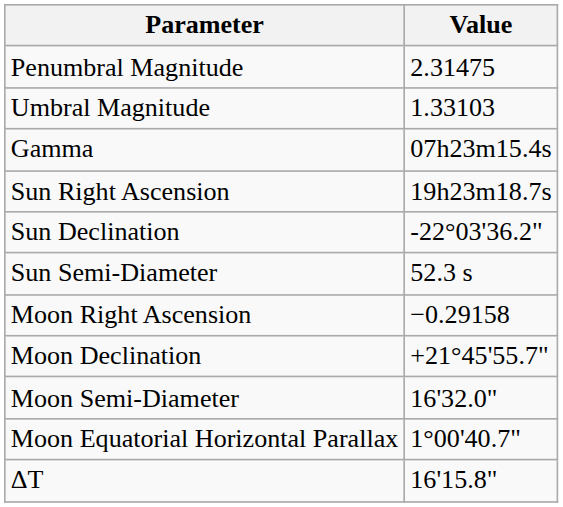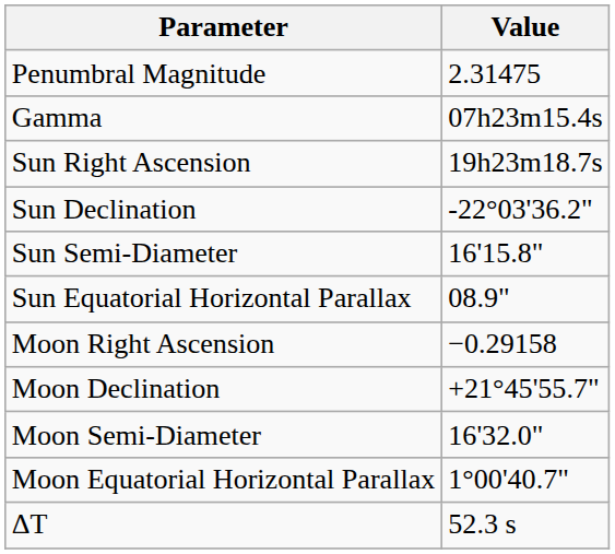- row: Umbral Magnitude | 1.33103
Sun Semi-Diameter | Value: 52.3 s -> 16'15.8"
+ row: Sun Equatorial Horizontal Parallax | 08.9"
ΔT | Value: 16'15.8" -> 52.3 s
